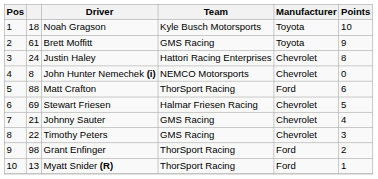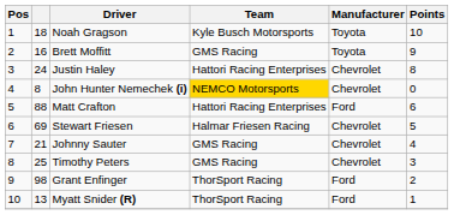Brett Moffitt | column 2: 61 -> 16
John Hunter Nemechek (i) | Team: no background -> gold background
Matt Crafton | Team: ThorSport Racing -> Hattori Racing Enterprises
Timothy Peters | column 2: 22 -> 25
